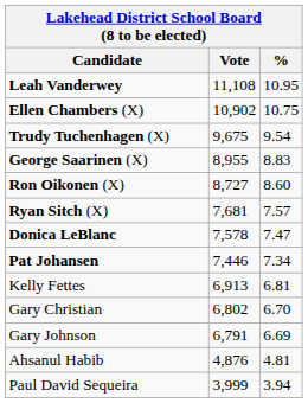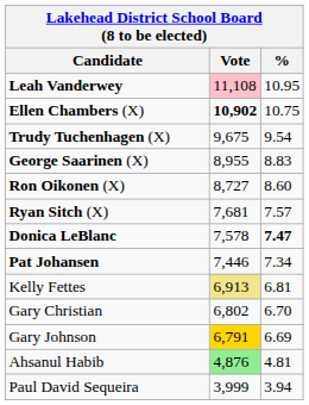Leah Vanderwey | Vote: no background -> pink background
Ellen Chambers (X) | Vote: normal -> bold
Donica LeBlanc | %: normal -> bold
Kelly Fettes | Vote: no background -> khaki background
Gary Johnson | Vote: no background -> gold background
Ahsanul Habib | Vote: no background -> lightgreen background
